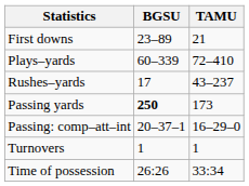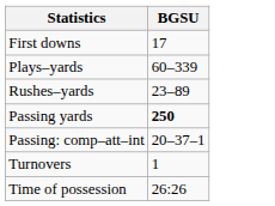- column: TAMU | 21 | 72–410 | 43–237 | 173 | 16–29–0 | 1 | 33:34
First downs | BGSU: 23–89 -> 17
Rushes–yards | BGSU: 17 -> 23–89
